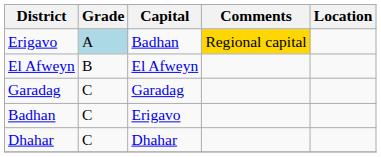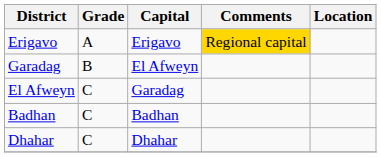row 2 | Grade: lightblue background -> no background
row 2 | Capital: Badhan -> Erigavo
row 3 | District: El Afweyn -> Garadag
row 4 | District: Garadag -> El Afweyn
row 5 | Capital: Erigavo -> Badhan
